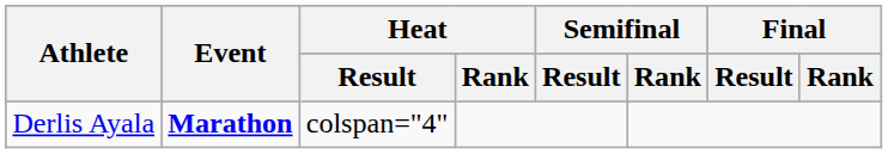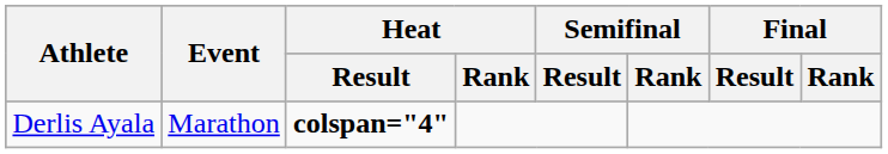Derlis Ayala | Event: bold -> normal
Derlis Ayala | Heat / Result: normal -> bold
